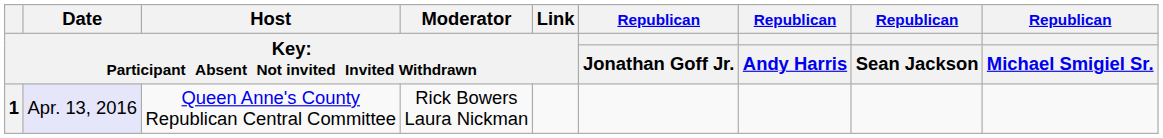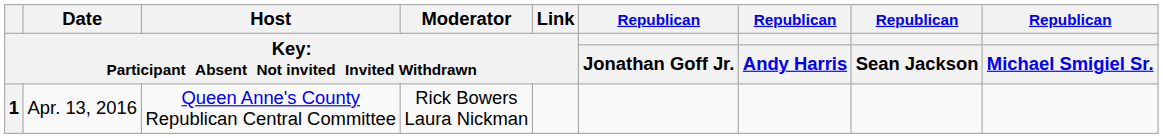1 | column 2: lavender background -> no background
